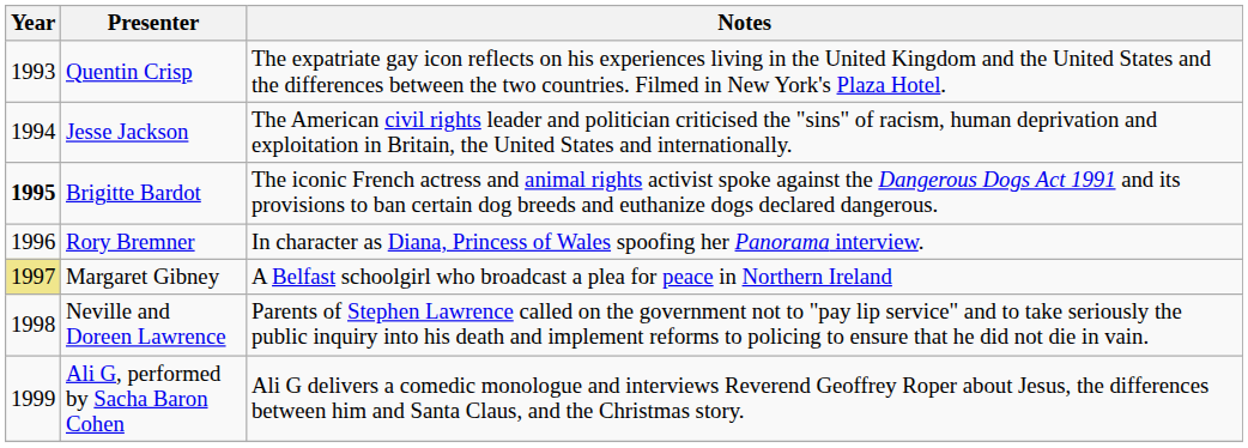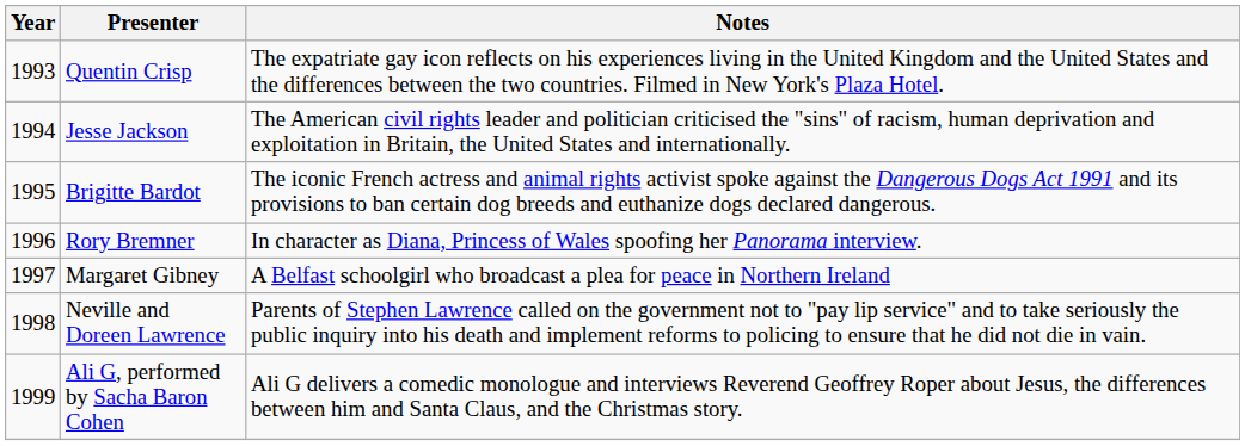Brigitte Bardot | Year: bold -> normal
Margaret Gibney | Year: khaki background -> no background
